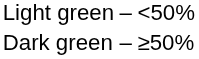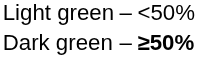Dark green | column 3: normal -> bold
